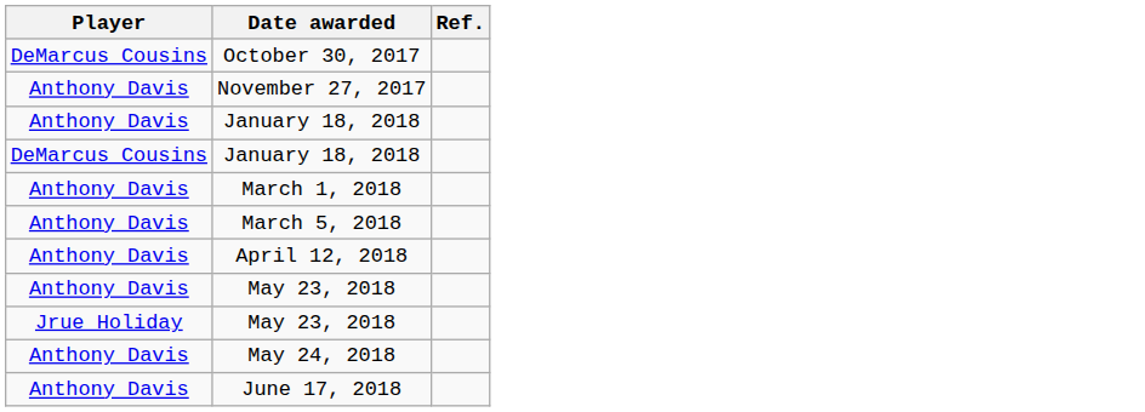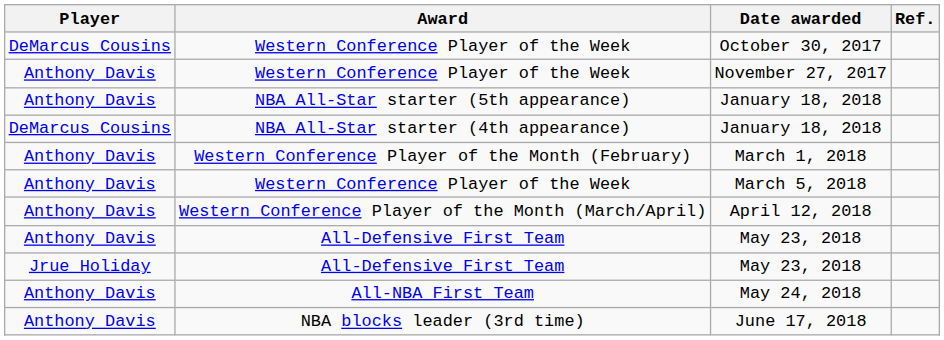+ column: Award | Western Conference Player of the Week | Western Conference Player of the Week | NBA All-Star starter (5th appearance) | NBA All-Star starter (4th appearance) | Western Conference Player of the Month (February) | Western Conference Player of the Week | Western Conference Player of the Month (March/April) | All-Defensive First Team | All-Defensive First Team | All-NBA First Team | NBA blocks leader (3rd time)
